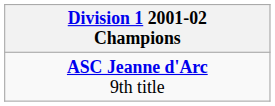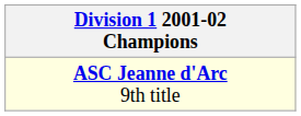row 2 | column 1: no background -> lightyellow background
